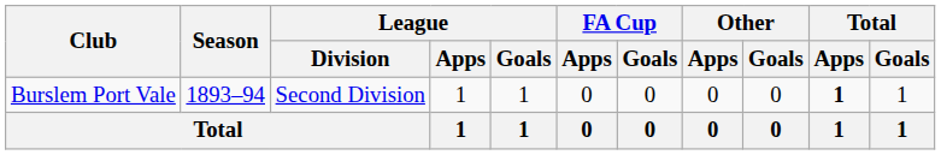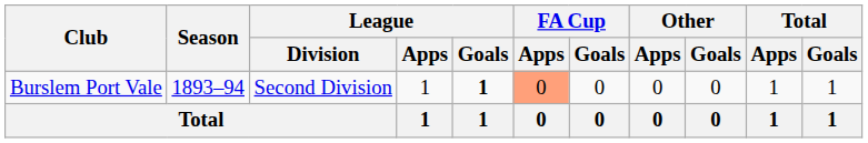Burslem Port Vale | League / Goals: normal -> bold
Burslem Port Vale | FA Cup / Apps: no background -> lightsalmon background
Burslem Port Vale | Total / Apps: bold -> normal
